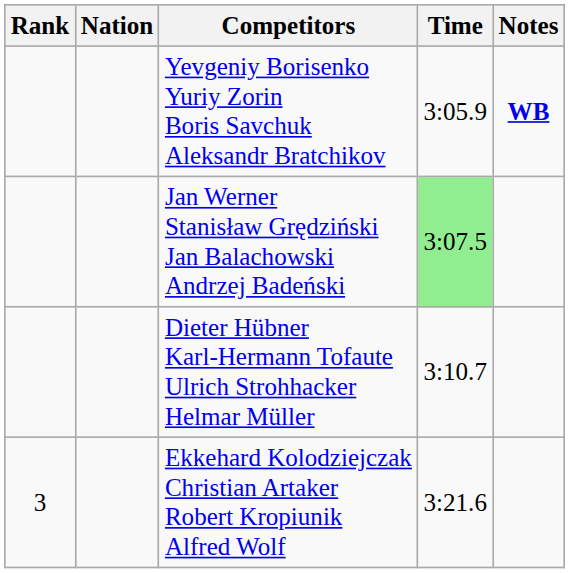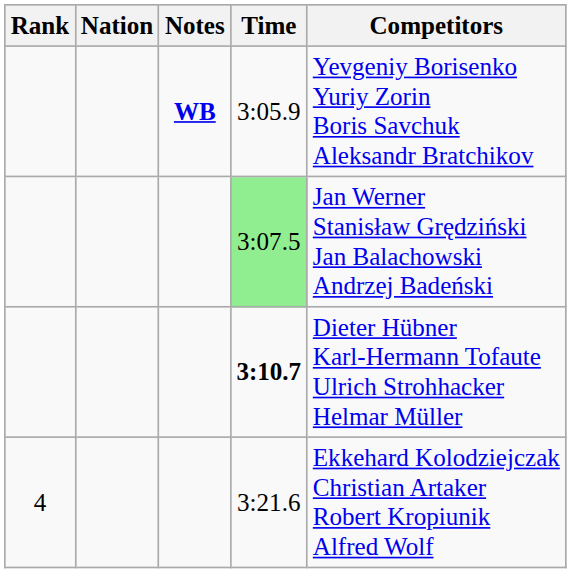columns swapped: Competitors <-> Notes
row 4 | Time: normal -> bold
row 5 | Rank: 3 -> 4
